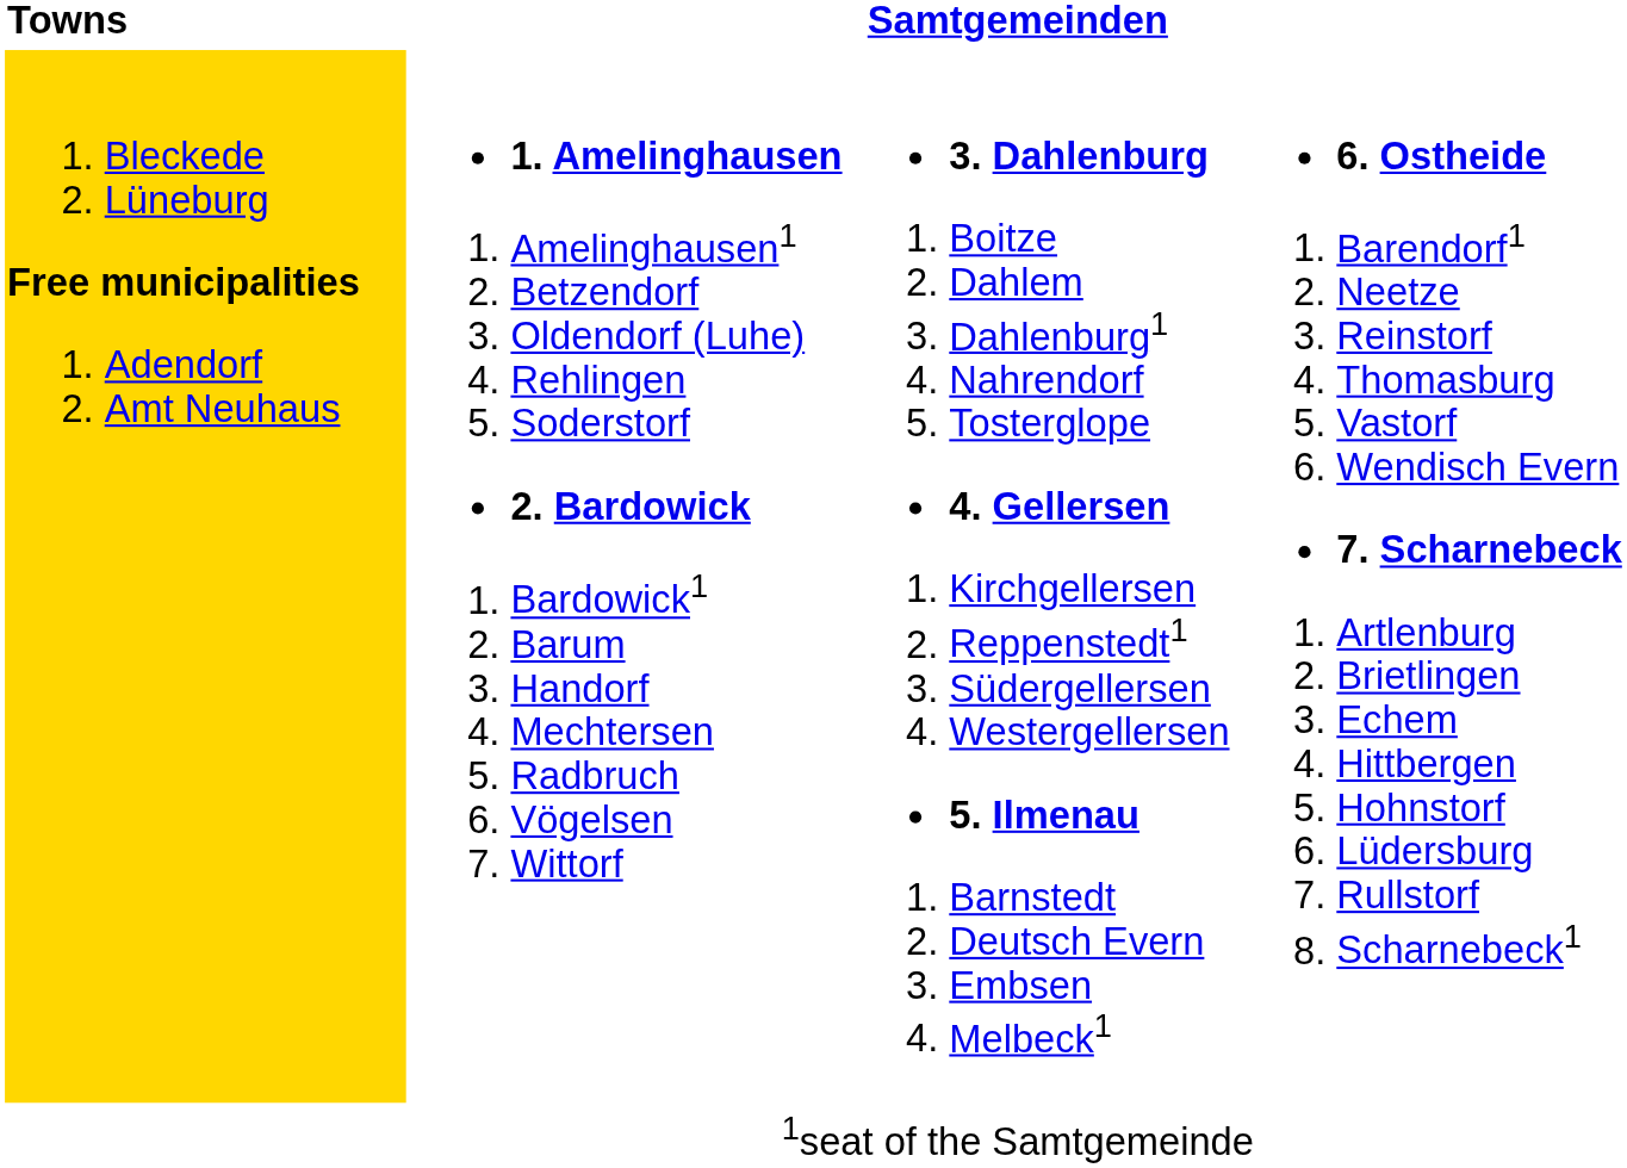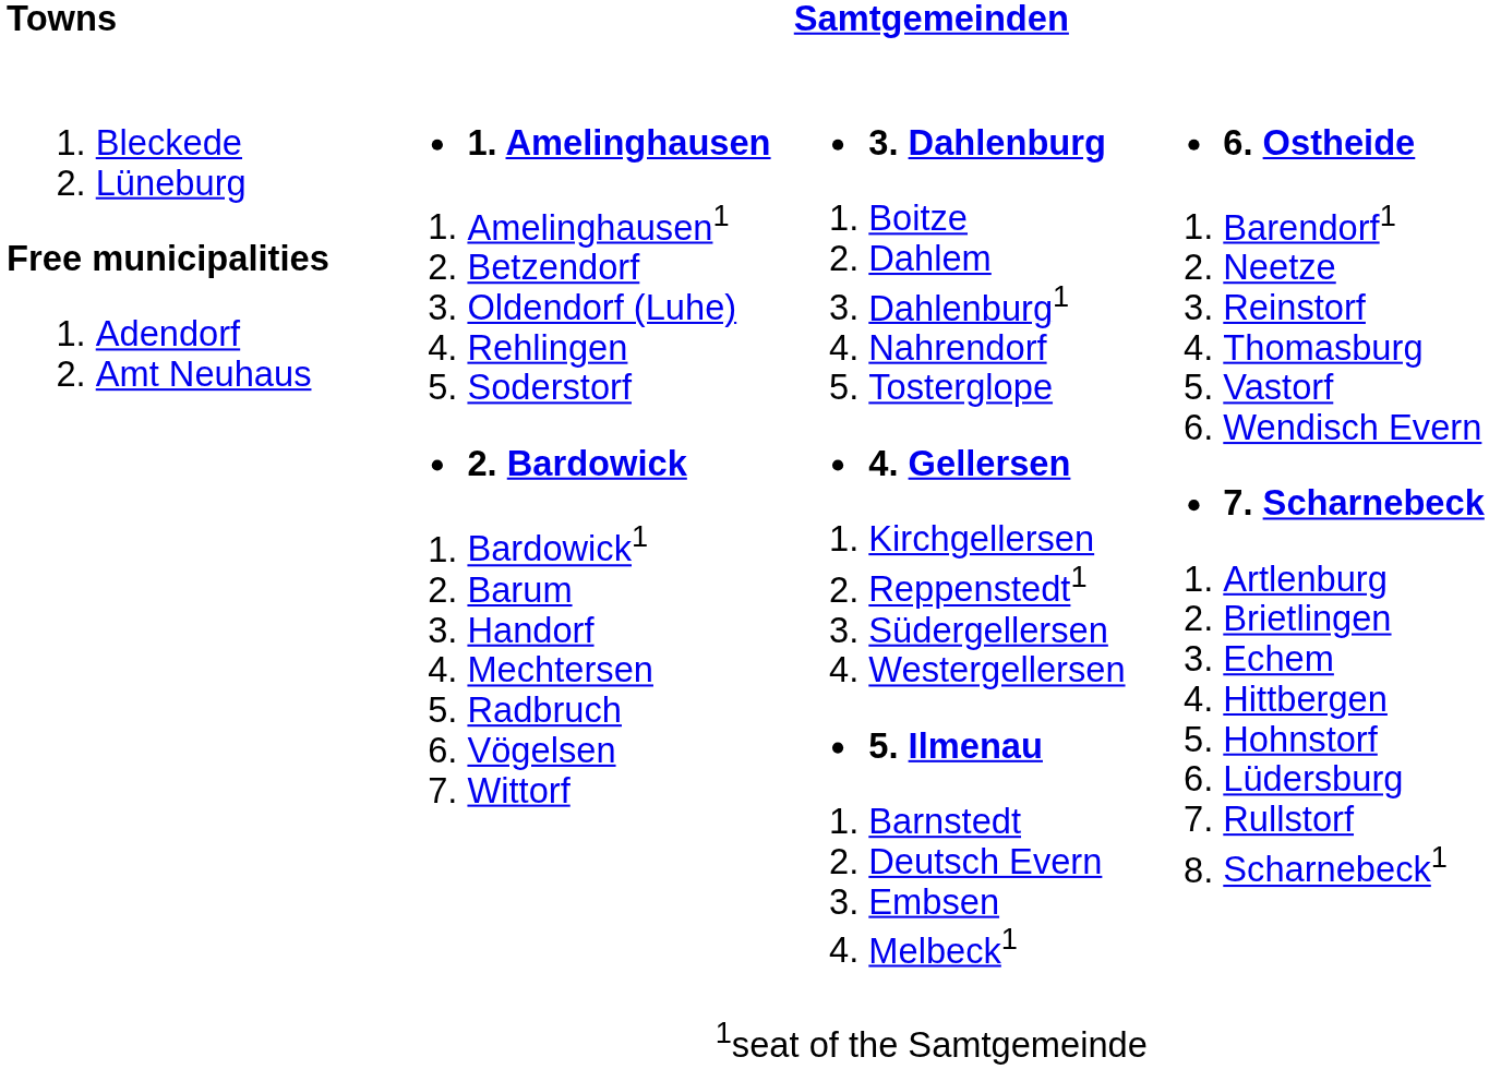Bleckede Lüneburg Free municipalities Adendorf Amt Neuhaus | Towns: gold background -> no background
